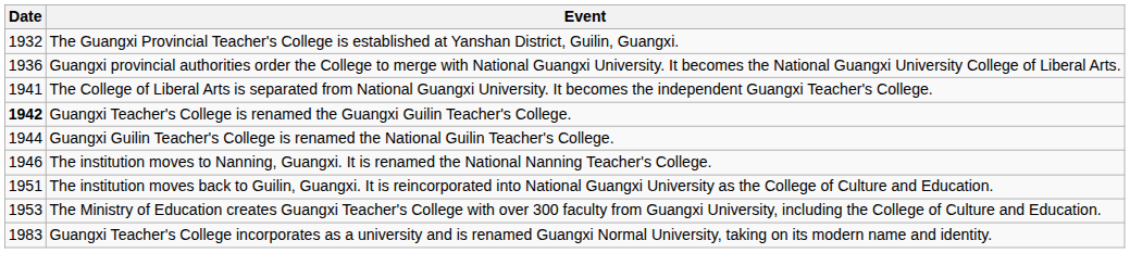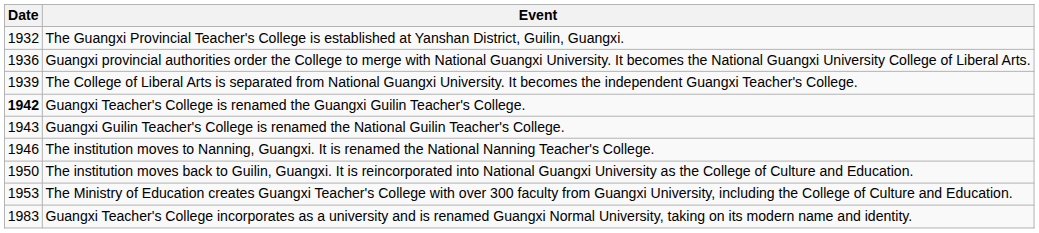row 4 | Date: 1941 -> 1939
row 6 | Date: 1944 -> 1943
row 8 | Date: 1951 -> 1950
